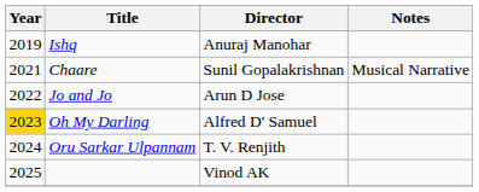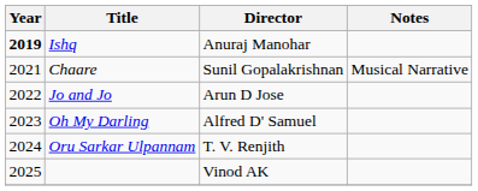Ishq | Year: normal -> bold
Oh My Darling | Year: gold background -> no background
